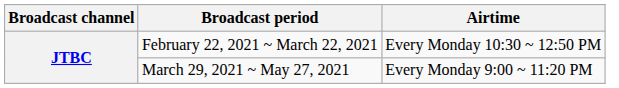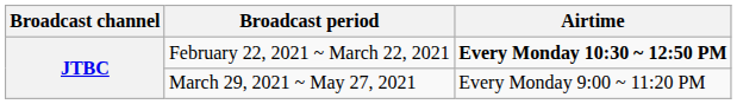February 22, 2021 ~ March 22, 2021 | Airtime: normal -> bold
